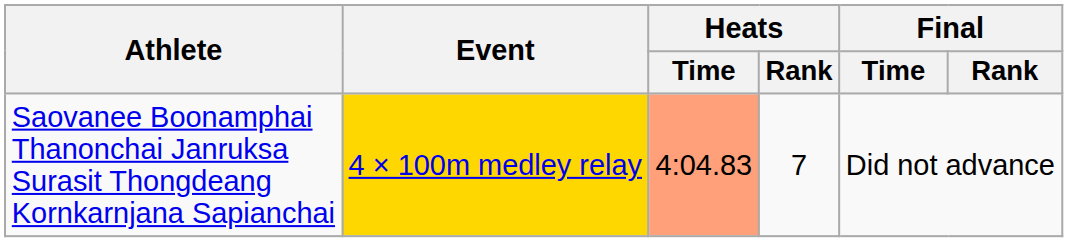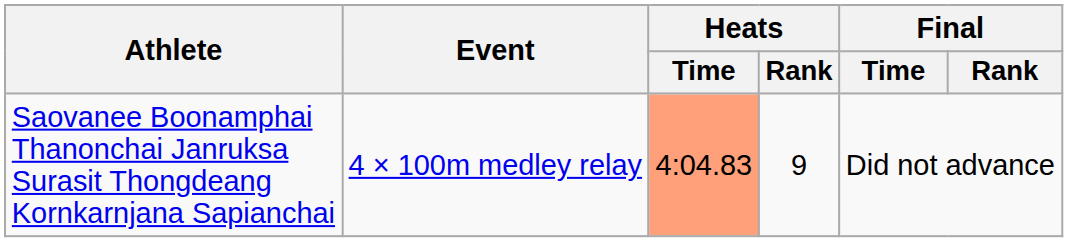row 3 | Event: gold background -> no background
row 3 | Heats / Rank: 7 -> 9
